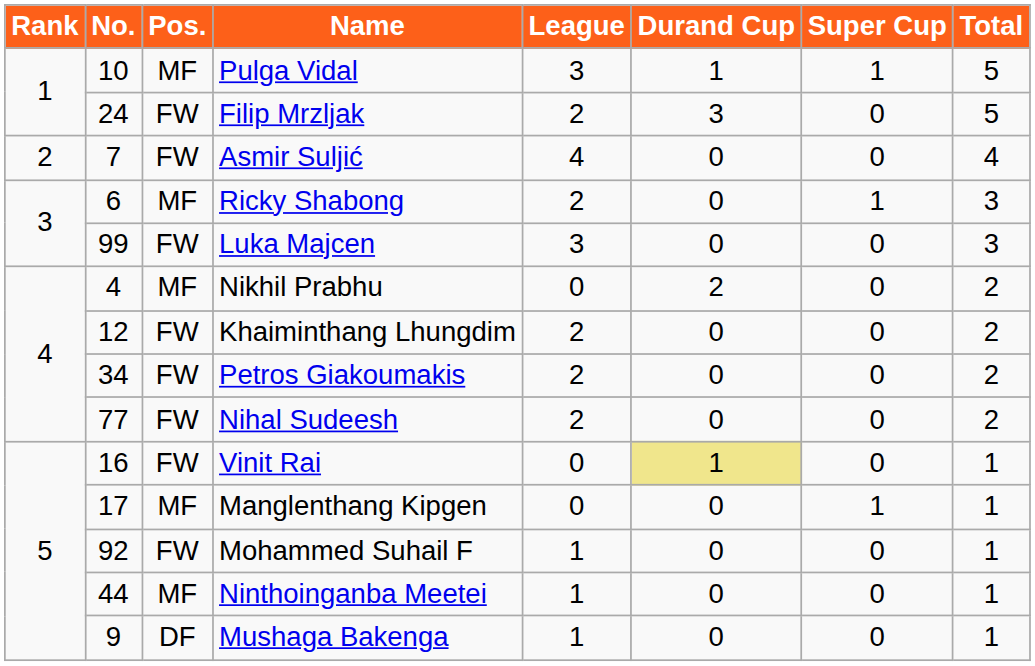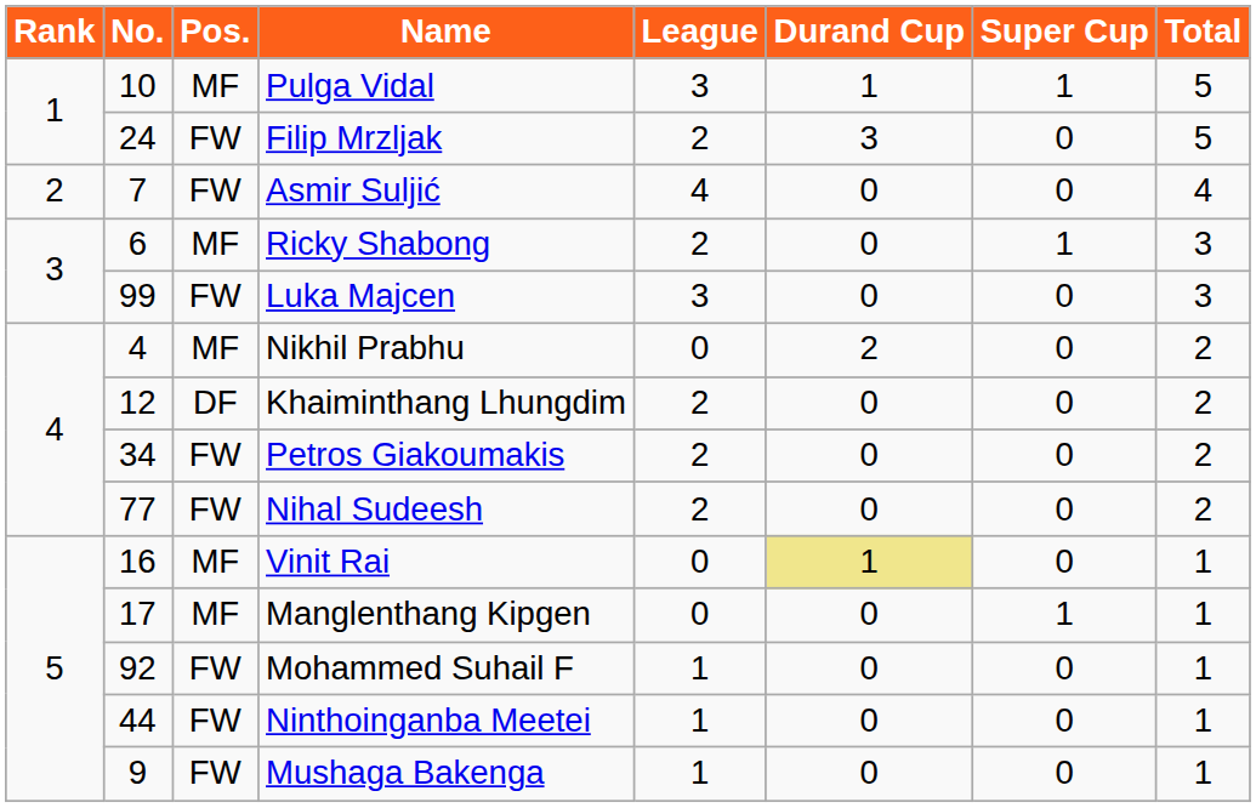Khaiminthang Lhungdim | Pos.: FW -> DF
Vinit Rai | Pos.: FW -> MF
Ninthoinganba Meetei | Pos.: MF -> FW
Mushaga Bakenga | Pos.: DF -> FW
